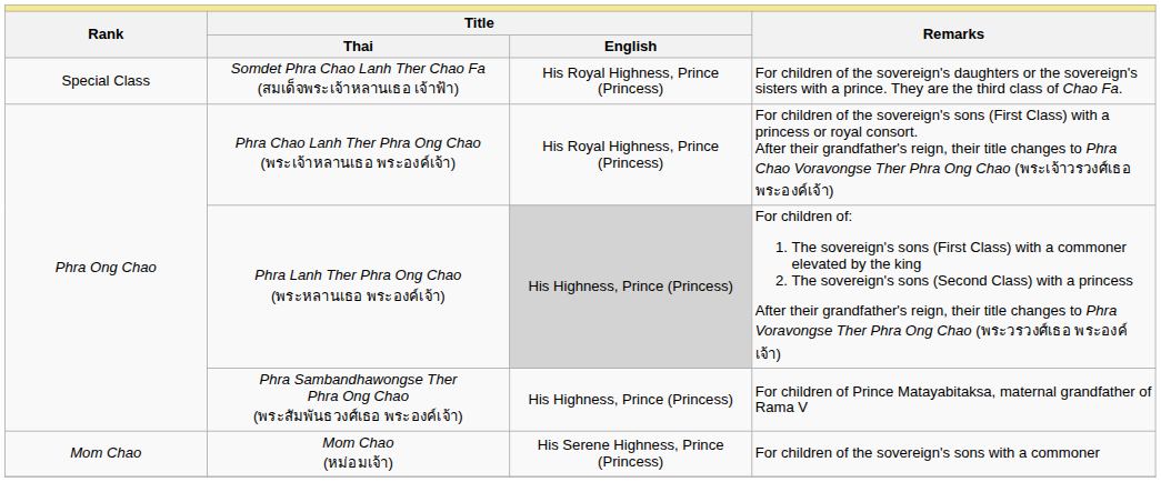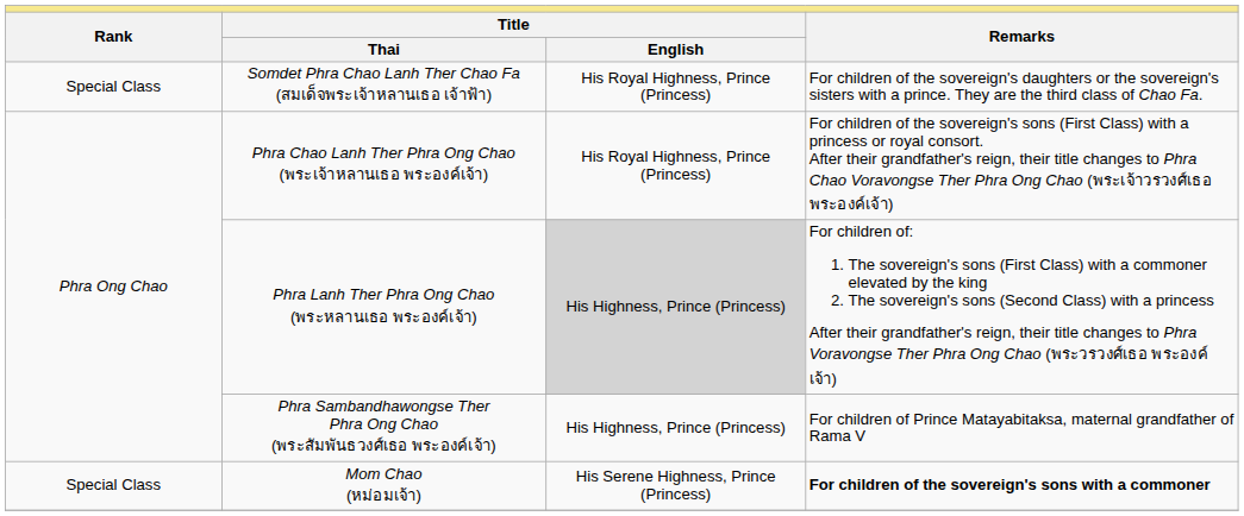Mom Chao (หม่อมเจ้า) | column 1: Mom Chao -> Special Class
Mom Chao (หม่อมเจ้า) | column 4: normal -> bold
